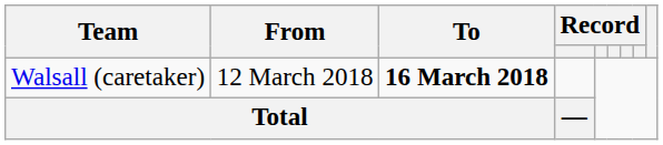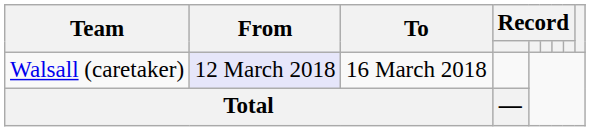Walsall (caretaker) | From: no background -> lavender background
Walsall (caretaker) | To: bold -> normal
